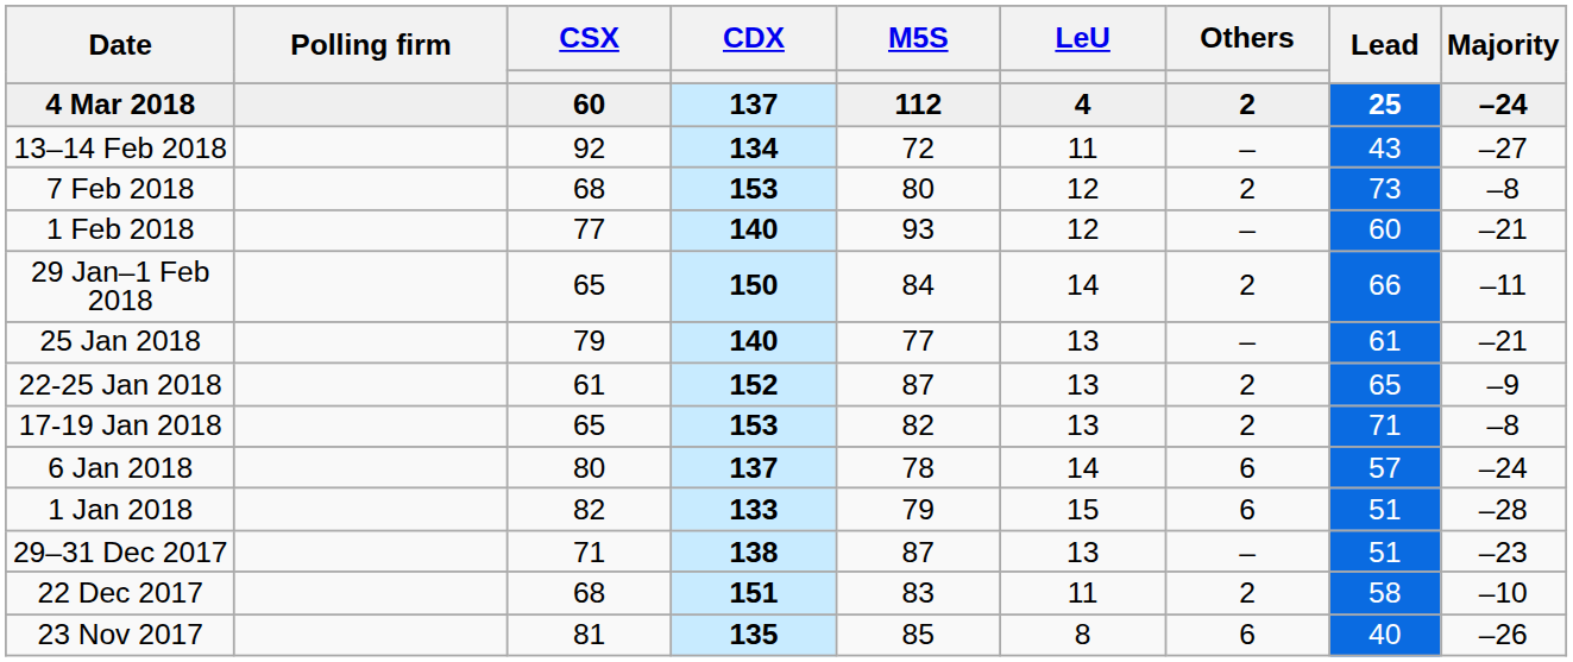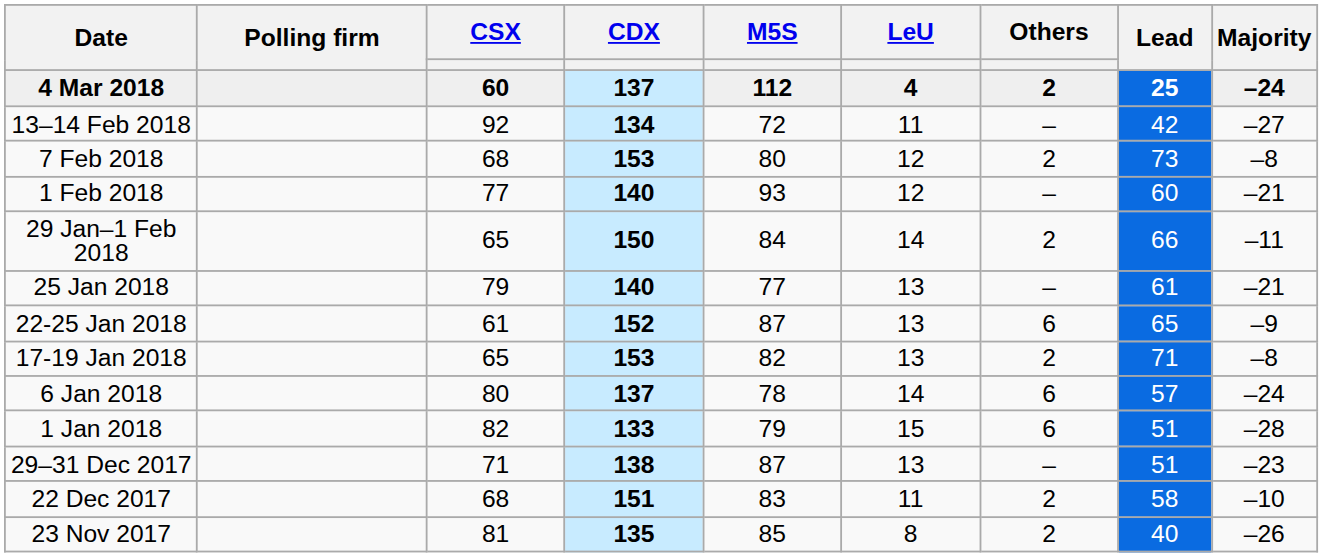13–14 Feb 2018 | Lead: 43 -> 42
22-25 Jan 2018 | Others: 2 -> 6
23 Nov 2017 | Others: 6 -> 2
